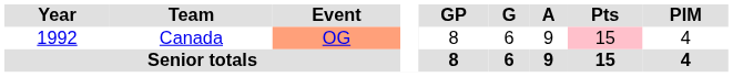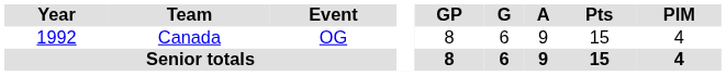Canada | Event: lightsalmon background -> no background
Canada | Pts: pink background -> no background
